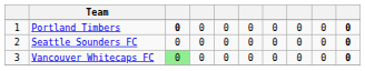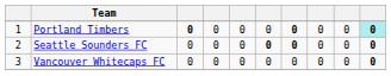Portland Timbers | column 7: normal -> bold
Portland Timbers | column 10: no background -> paleturquoise background
Seattle Sounders FC | column 6: normal -> bold
Seattle Sounders FC | column 7: normal -> bold
Vancouver Whitecaps FC | column 3: lightgreen background -> no background
